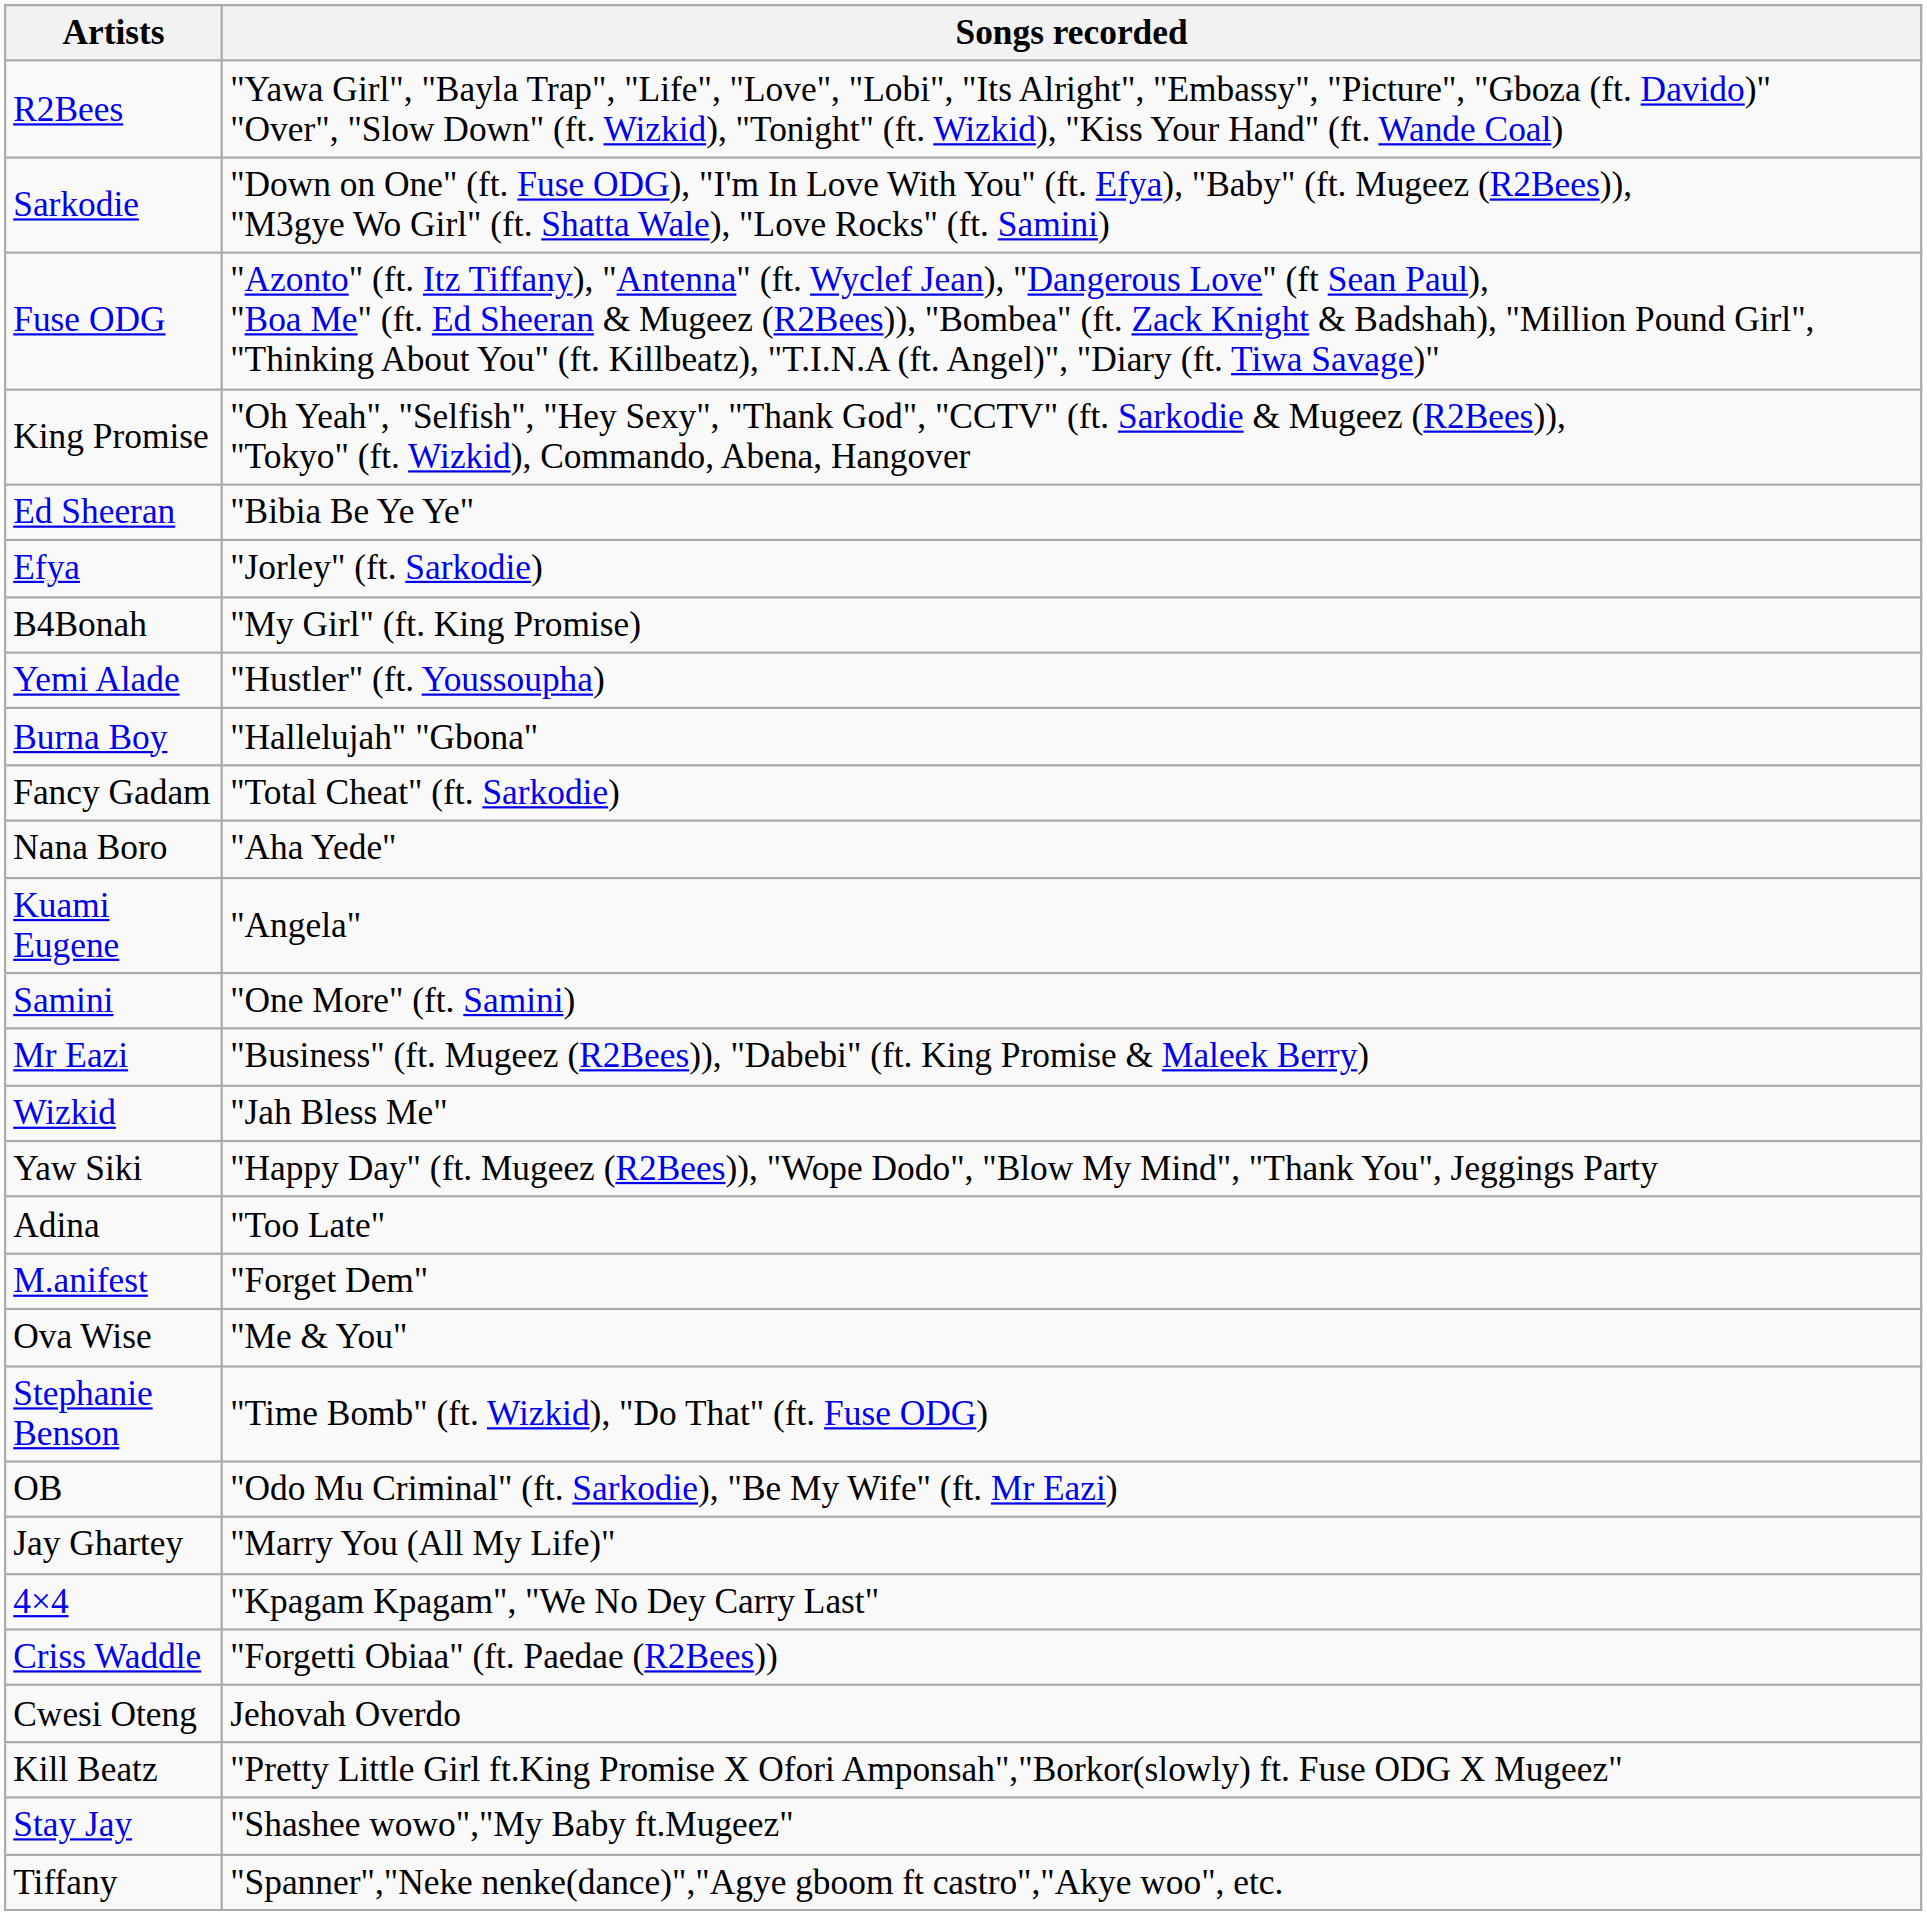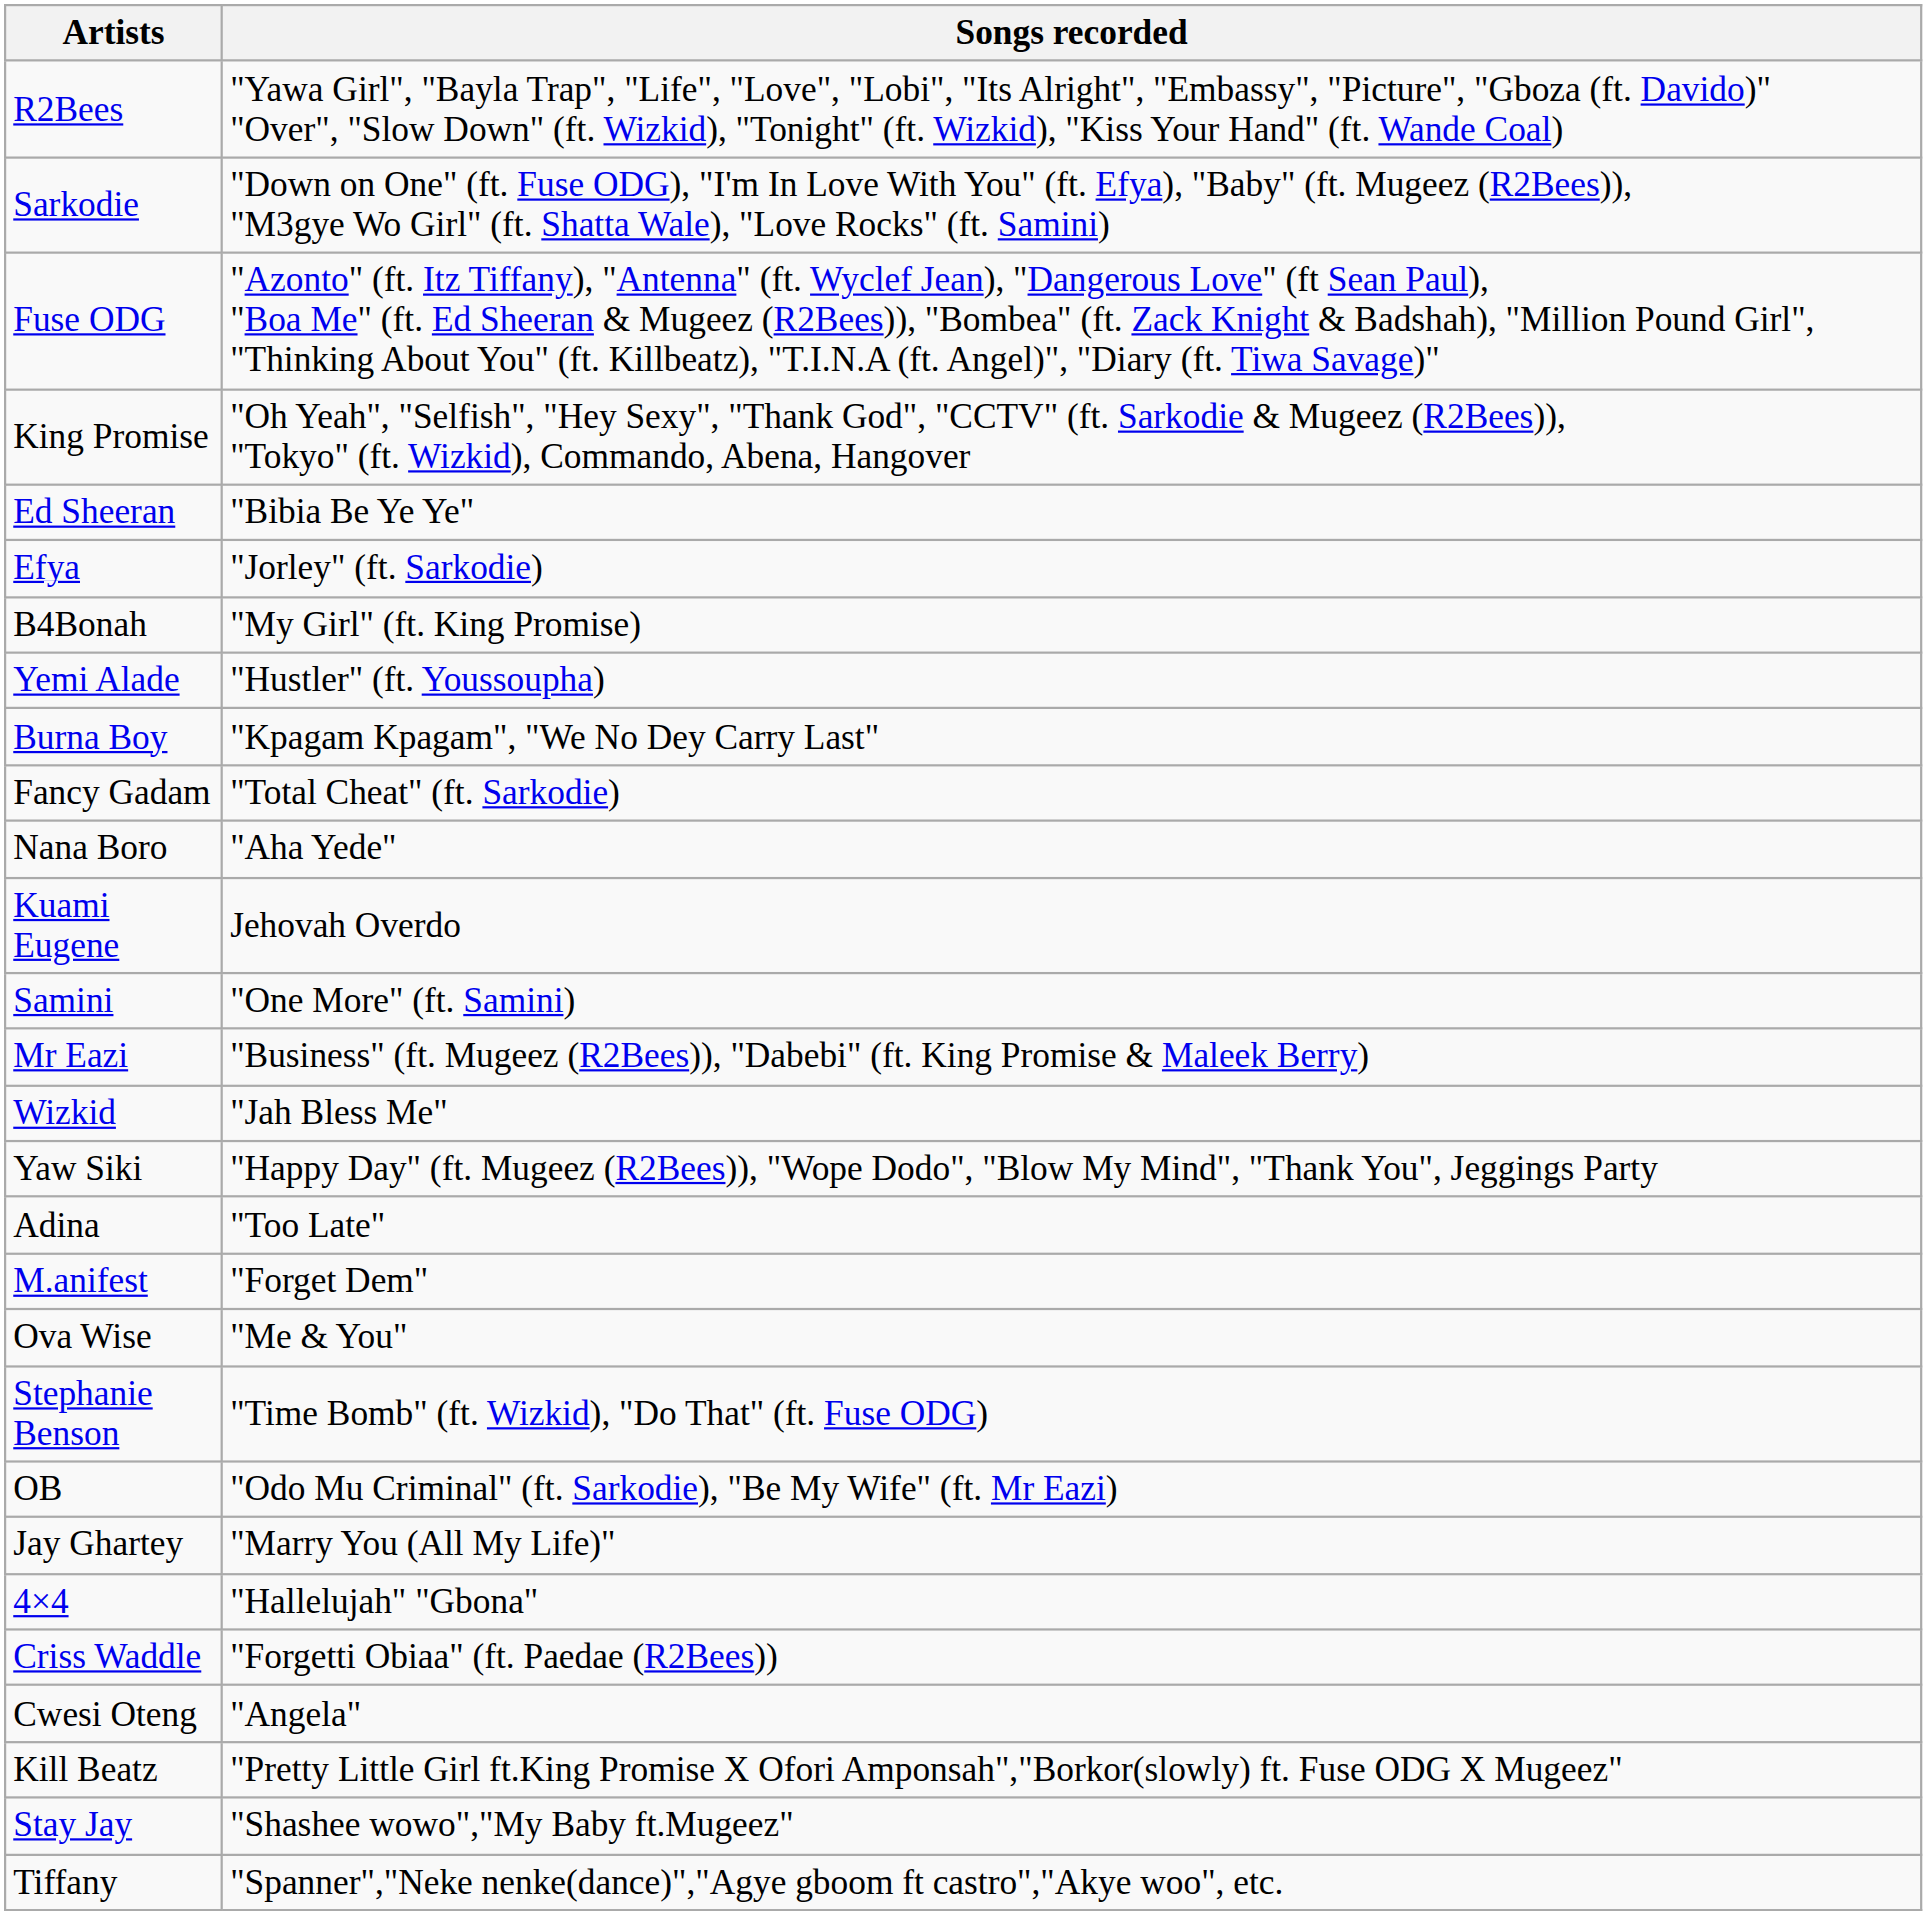Burna Boy | Songs recorded: "Hallelujah" "Gbona" -> "Kpagam Kpagam", "We No Dey Carry Last"
Kuami Eugene | Songs recorded: "Angela" -> Jehovah Overdo
4×4 | Songs recorded: "Kpagam Kpagam", "We No Dey Carry Last" -> "Hallelujah" "Gbona"
Cwesi Oteng | Songs recorded: Jehovah Overdo -> "Angela"
